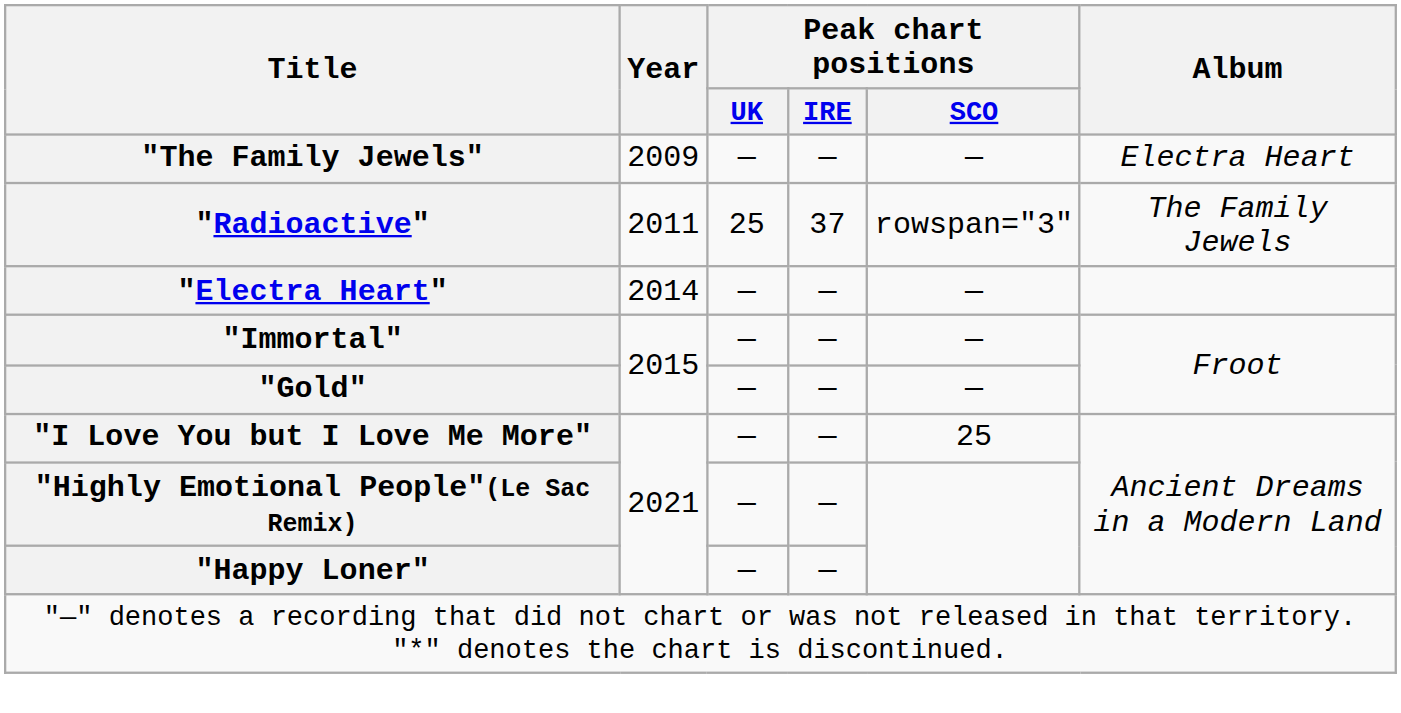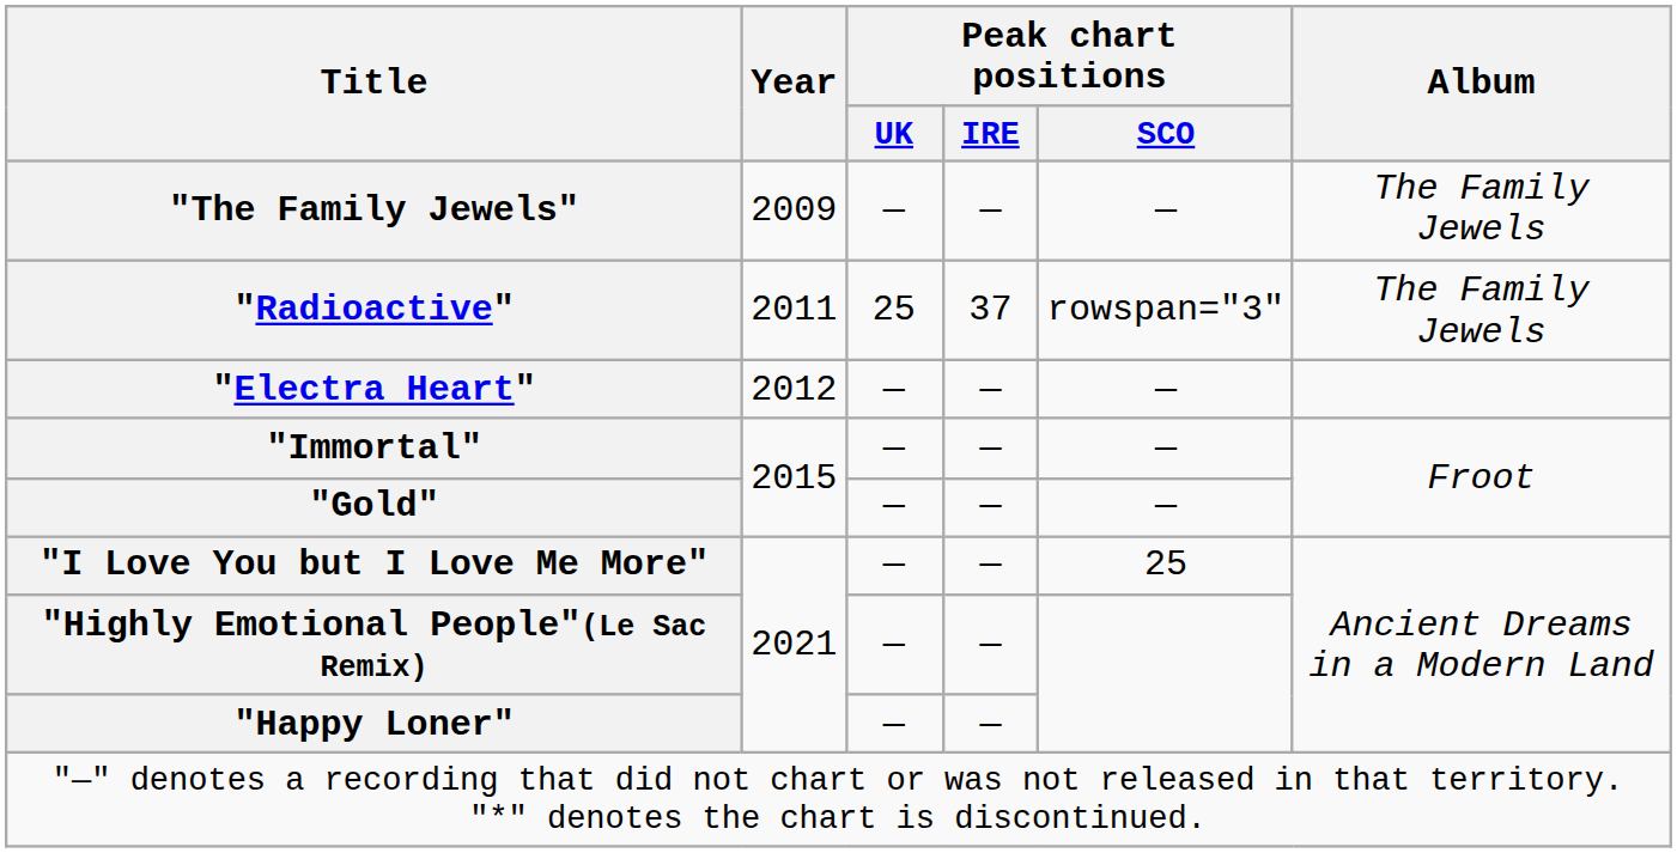"The Family Jewels" | Album: Electra Heart -> The Family Jewels
"Electra Heart" | Year: 2014 -> 2012
